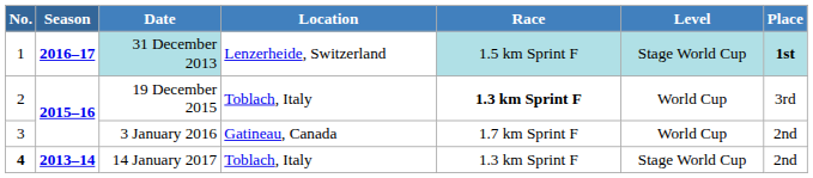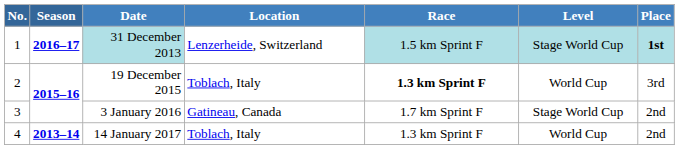3 January 2016 | Level: World Cup -> Stage World Cup
14 January 2017 | No.: bold -> normal
14 January 2017 | Level: Stage World Cup -> World Cup
